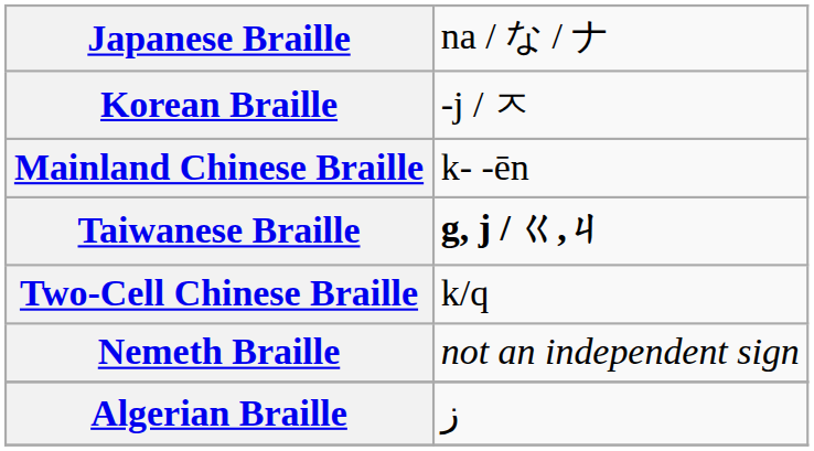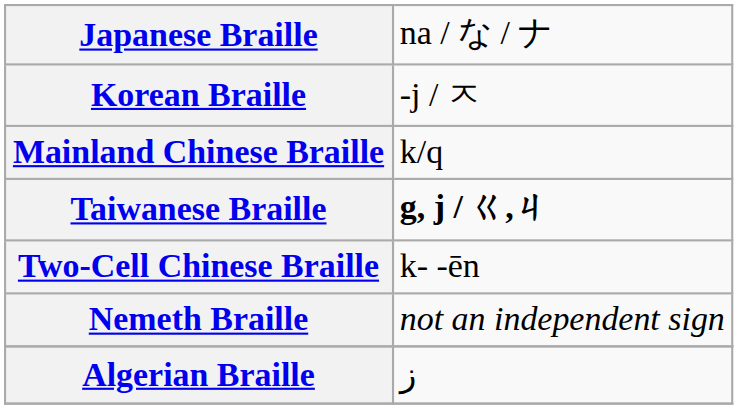Mainland Chinese Braille | column 2: k- -ēn -> k/q
Two-Cell Chinese Braille | column 2: k/q -> k- -ēn
